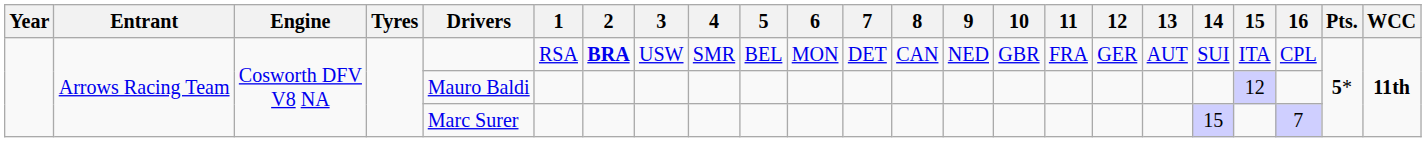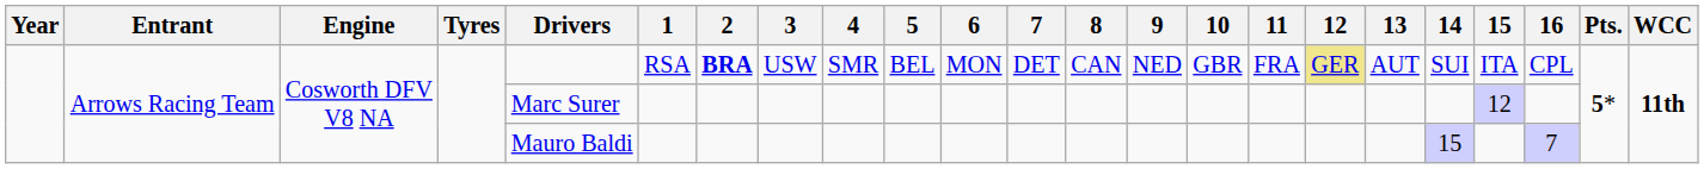row 2 | 12: no background -> khaki background
row 3 | Drivers: Mauro Baldi -> Marc Surer
row 4 | Drivers: Marc Surer -> Mauro Baldi
